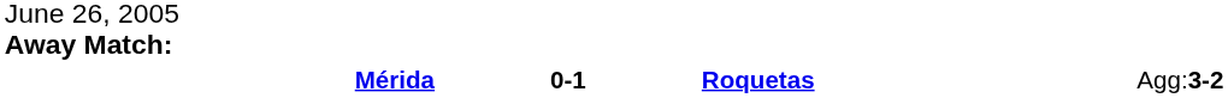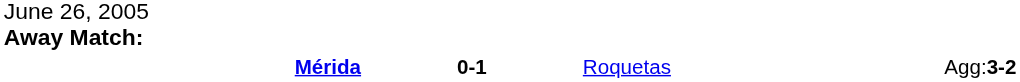Mérida | column 3: bold -> normal
